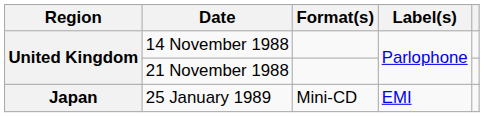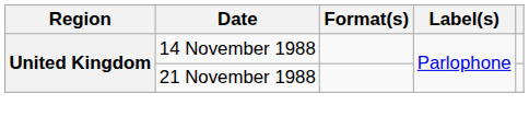- row: Japan | 25 January 1989 | Mini-CD | EMI
